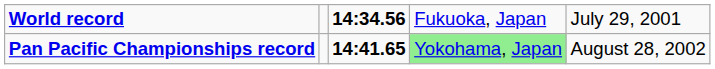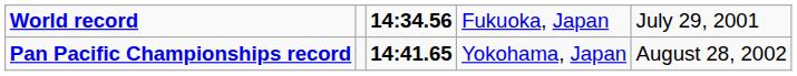Pan Pacific Championships record | column 4: lightgreen background -> no background
